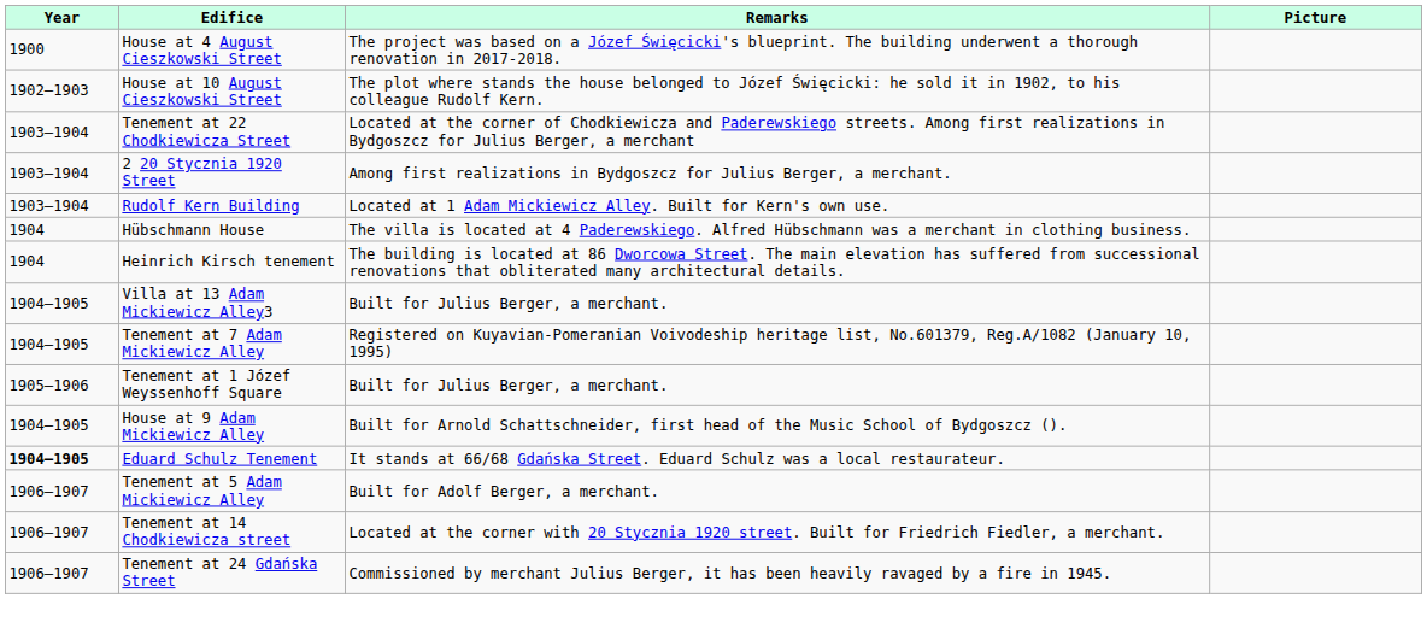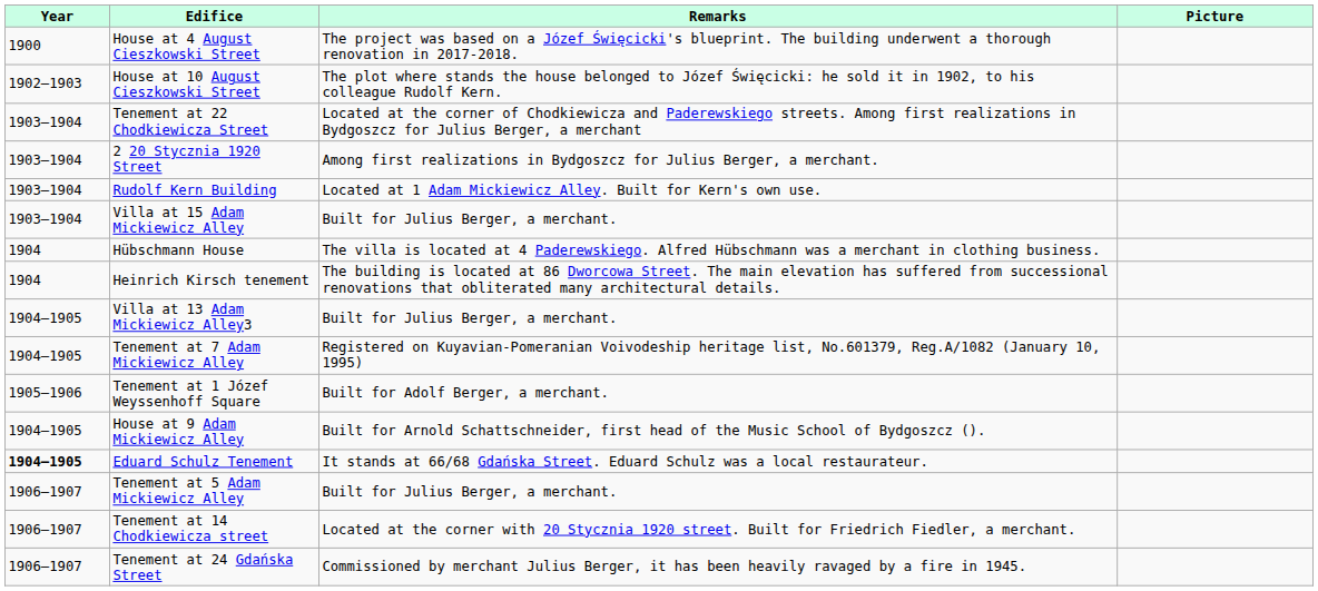+ row: 1903–1904 | Villa at 15 Adam Mickiewicz Alley | Built for Julius Berger, a merchant.
Tenement at 1 Józef Weyssenhoff Square | Remarks: Built for Julius Berger, a merchant. -> Built for Adolf Berger, a merchant.
Tenement at 5 Adam Mickiewicz Alley | Remarks: Built for Adolf Berger, a merchant. -> Built for Julius Berger, a merchant.
